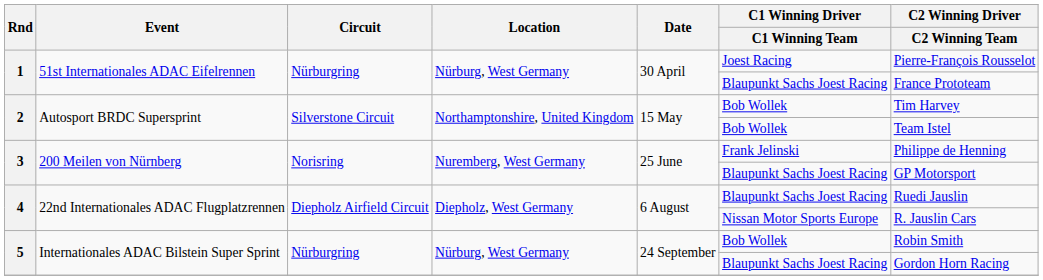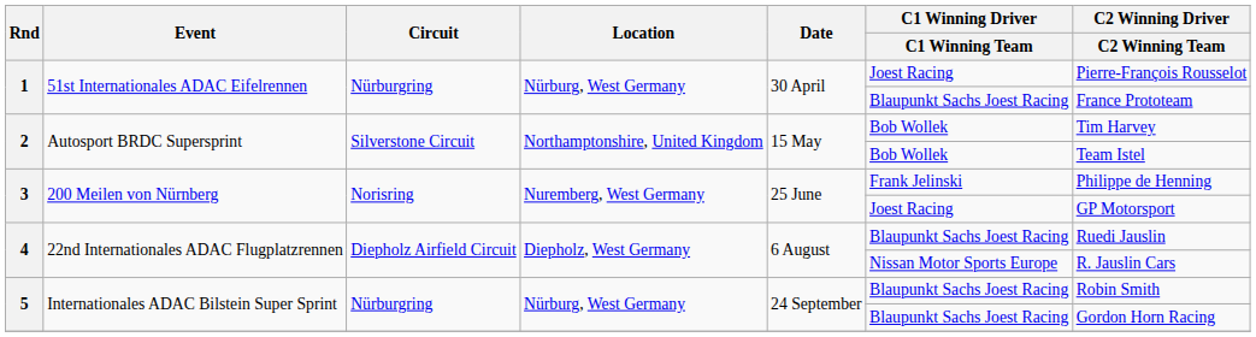row 8 | C1 Winning Driver / C1 Winning Team: Blaupunkt Sachs Joest Racing -> Joest Racing
row 11 | C1 Winning Driver / C1 Winning Team: Bob Wollek -> Blaupunkt Sachs Joest Racing
